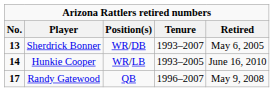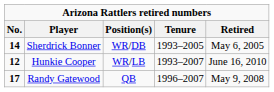Sherdrick Bonner | No.: 13 -> 14
Sherdrick Bonner | Tenure: 1993–2007 -> 1993–2005
Hunkie Cooper | No.: 14 -> 12
Hunkie Cooper | Tenure: 1993–2005 -> 1993–2007
